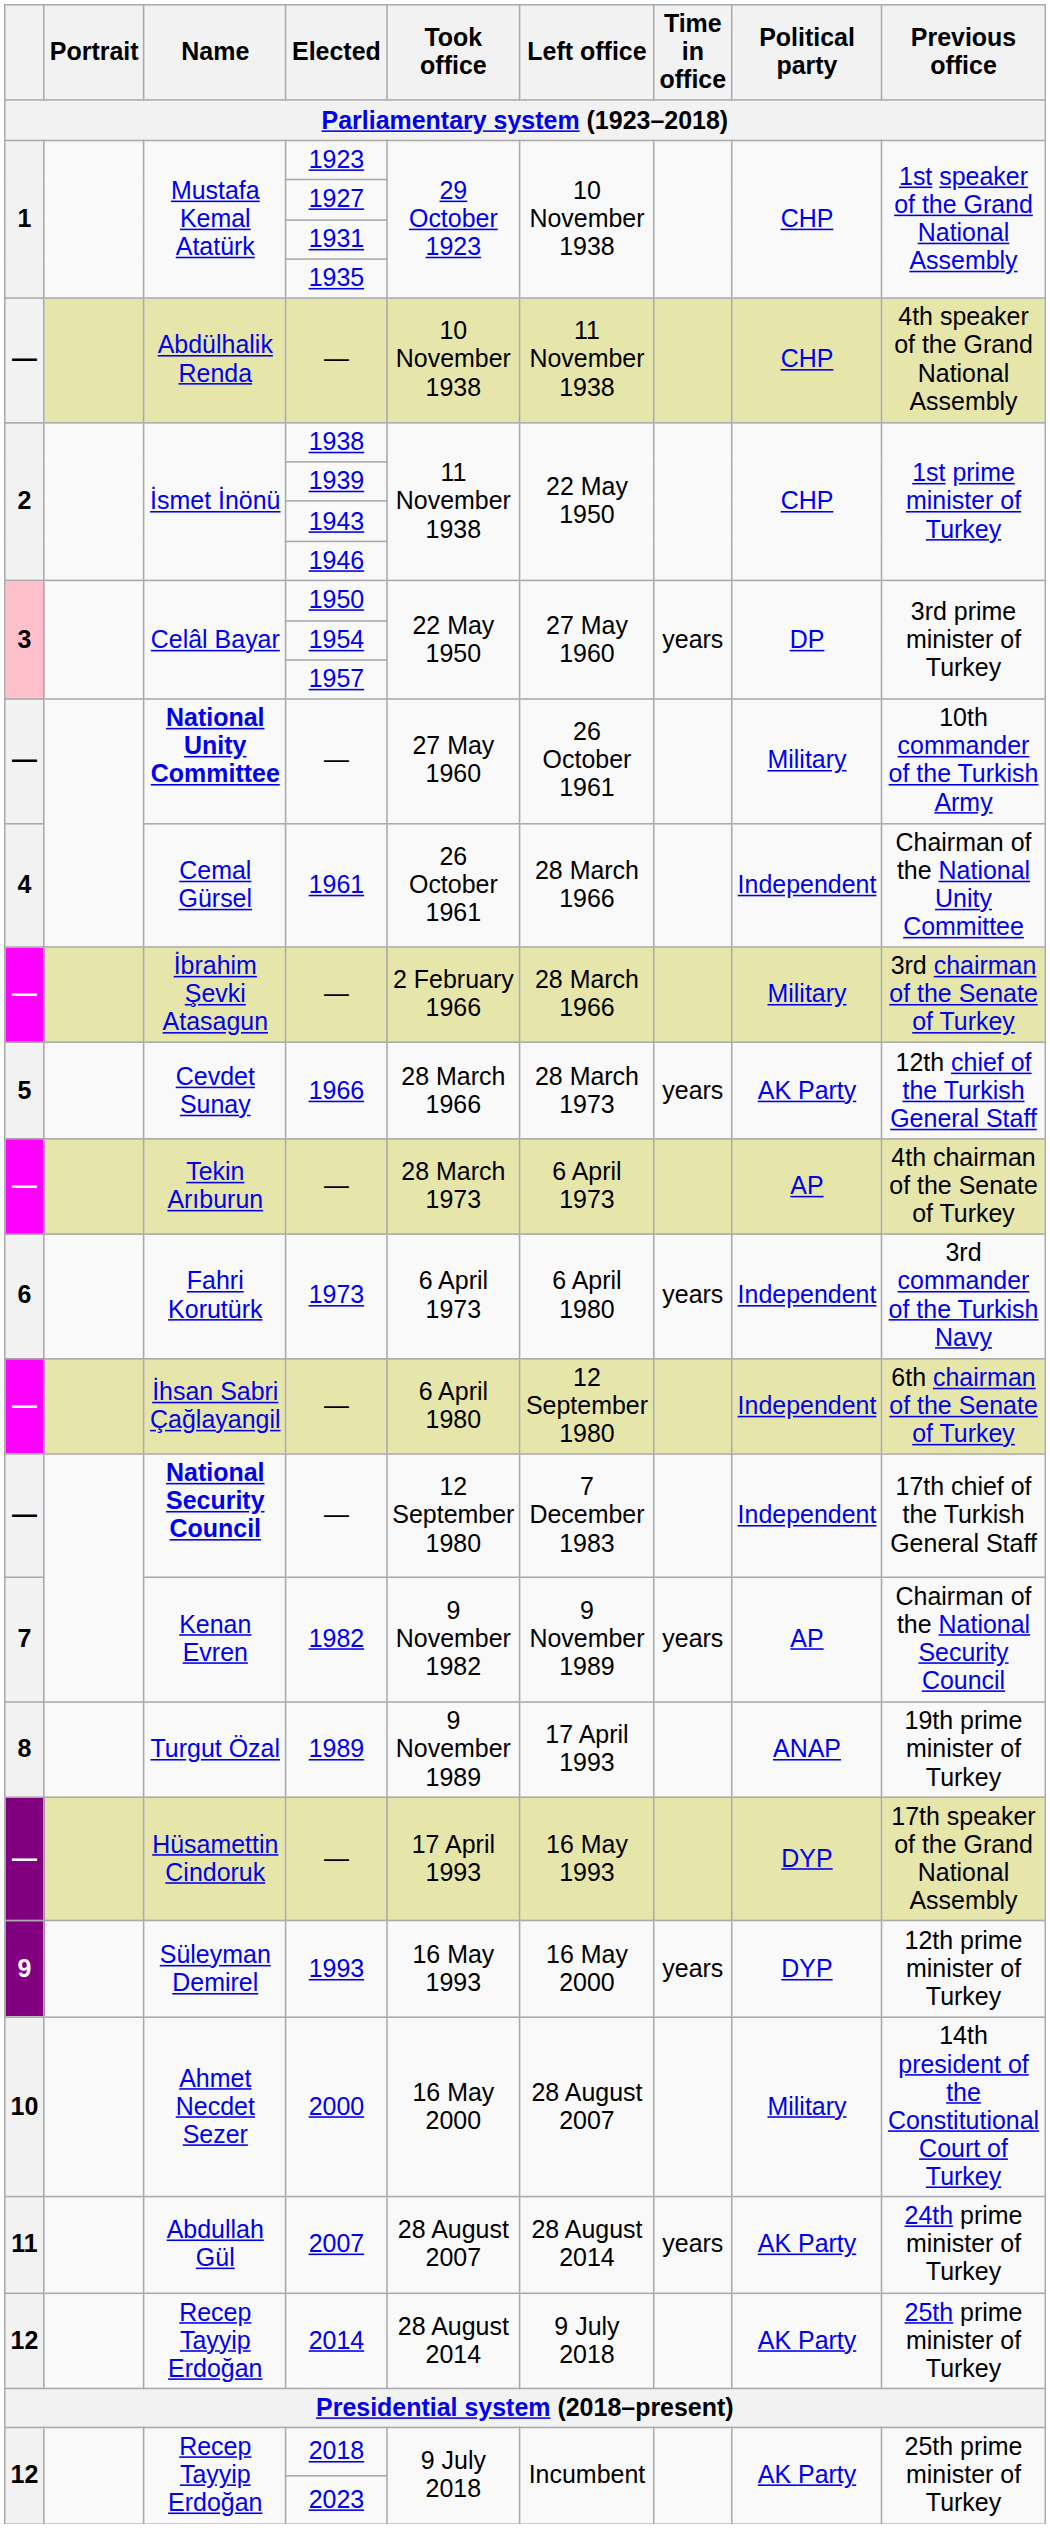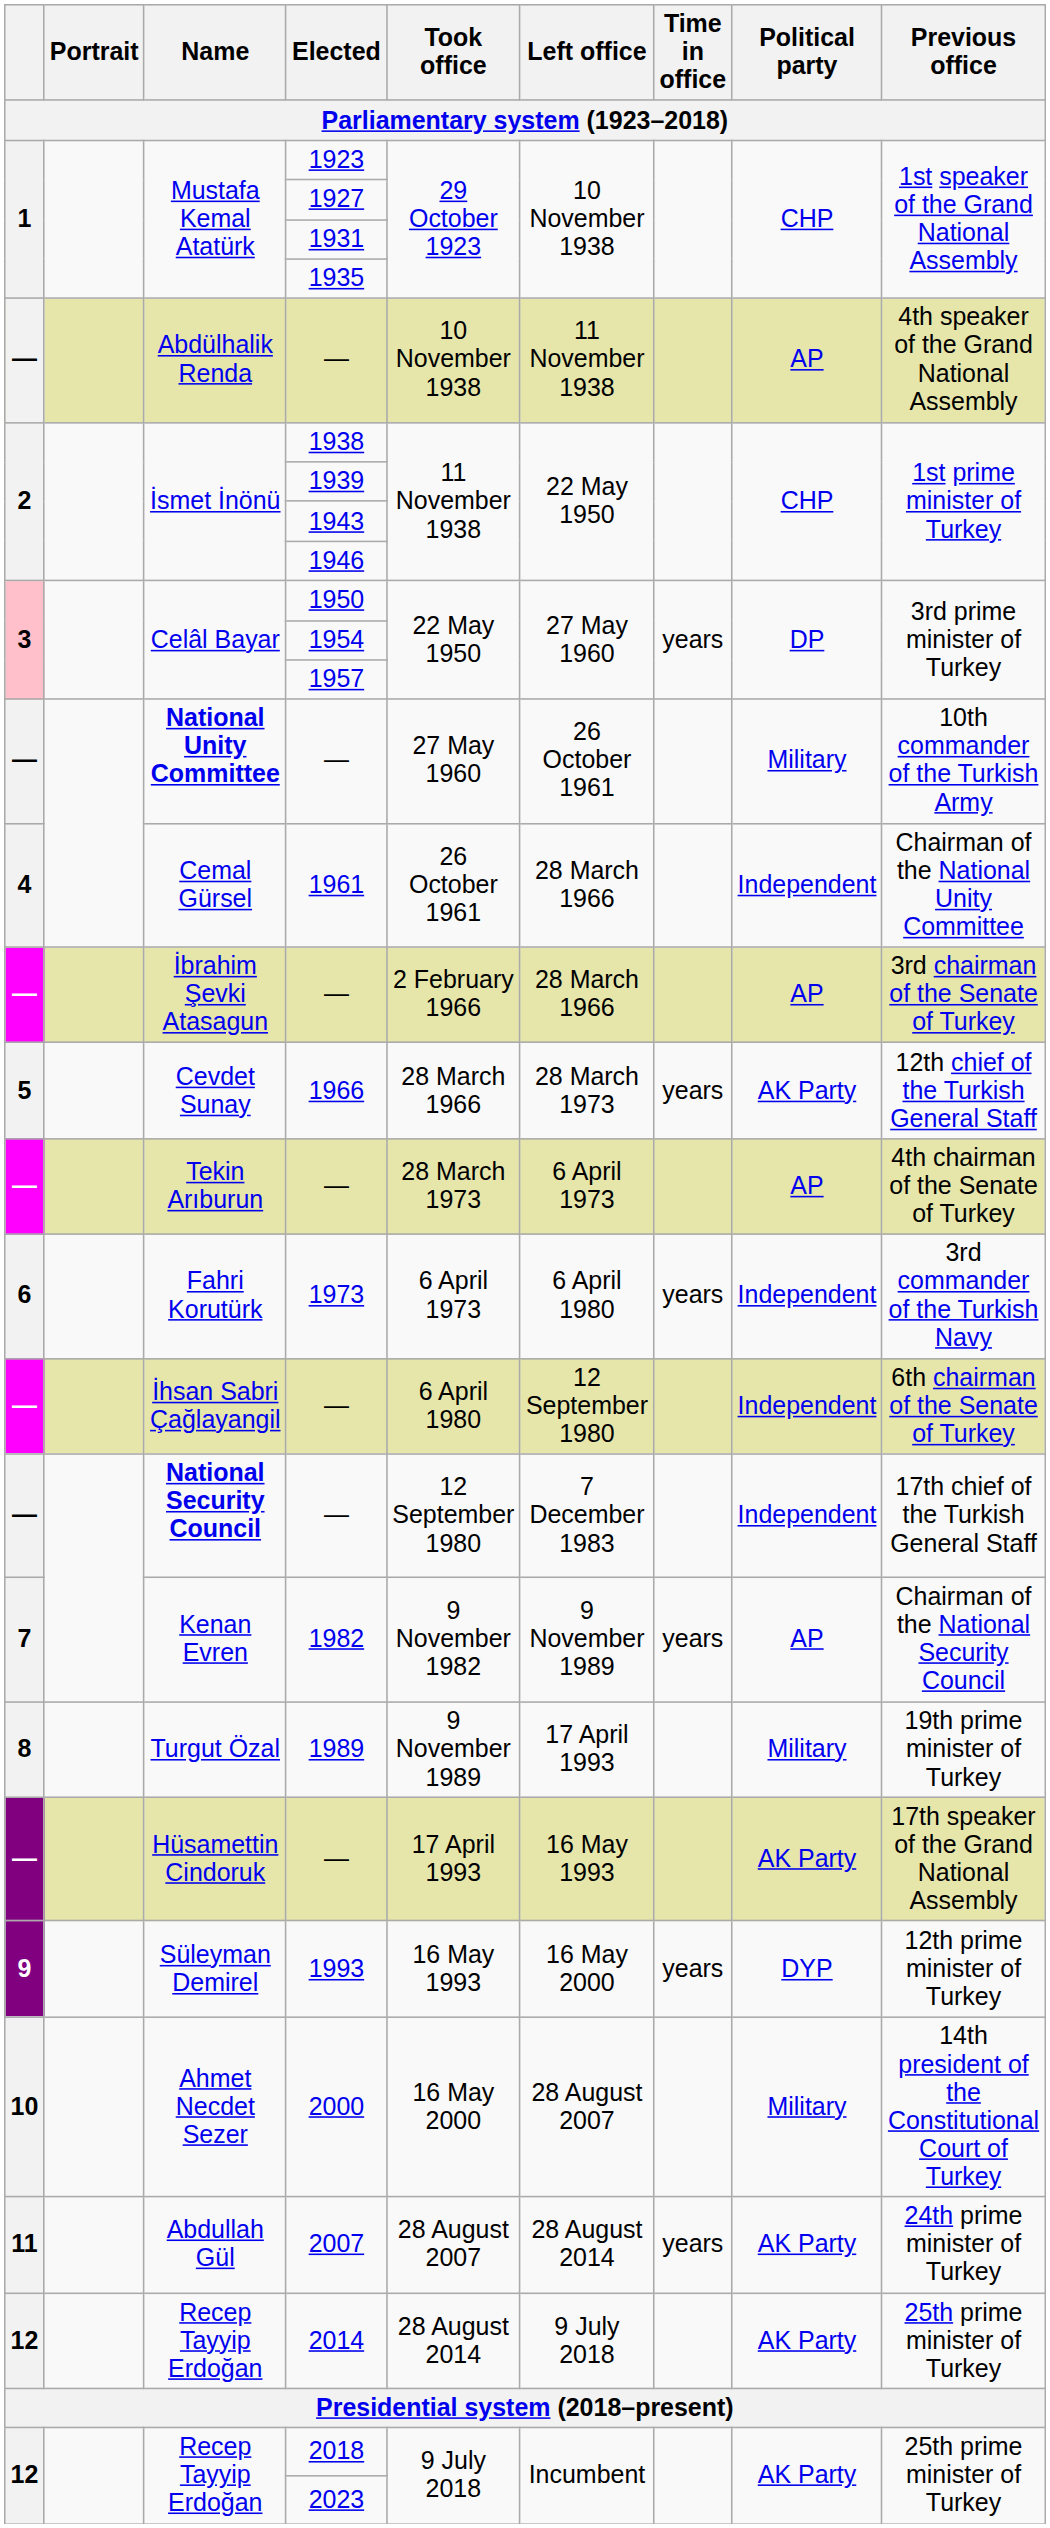Abdülhalik Renda / — | Political party: CHP -> AP
İbrahim Şevki Atasagun / — | Political party: Military -> AP
1989 | Political party: ANAP -> Military
Hüsamettin Cindoruk / — | Political party: DYP -> AK Party
